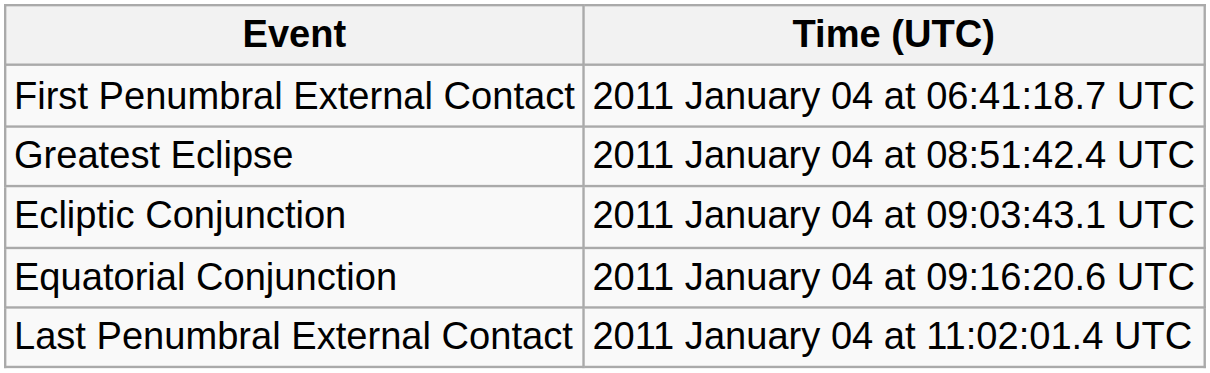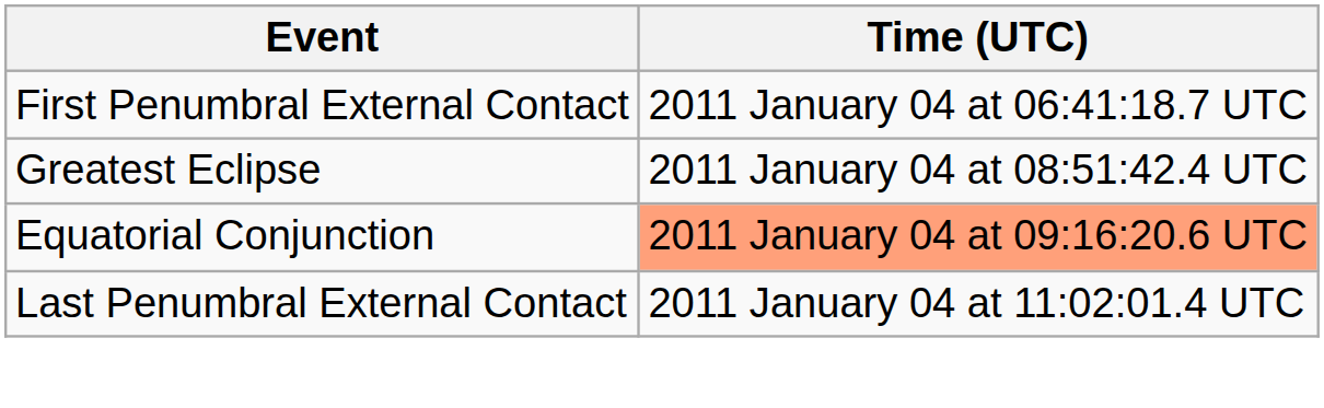- row: Ecliptic Conjunction | 2011 January 04 at 09:03:43.1 UTC
Equatorial Conjunction | Time (UTC): no background -> lightsalmon background
